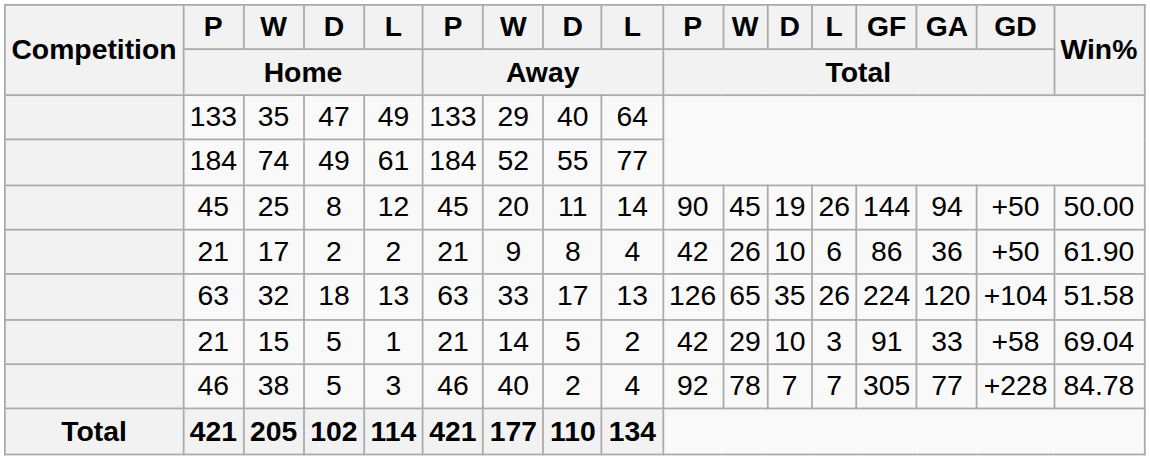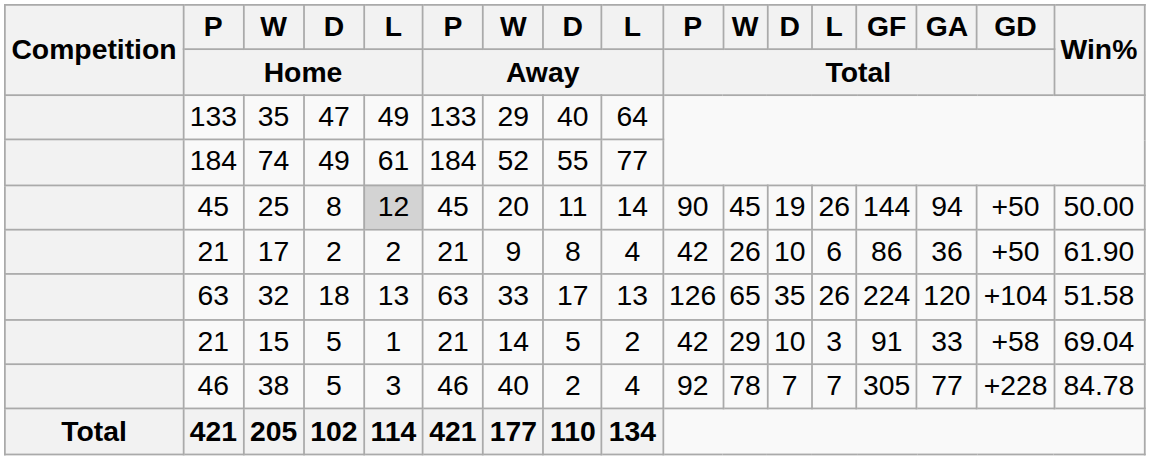25 | L / Home: no background -> lightgrey background
